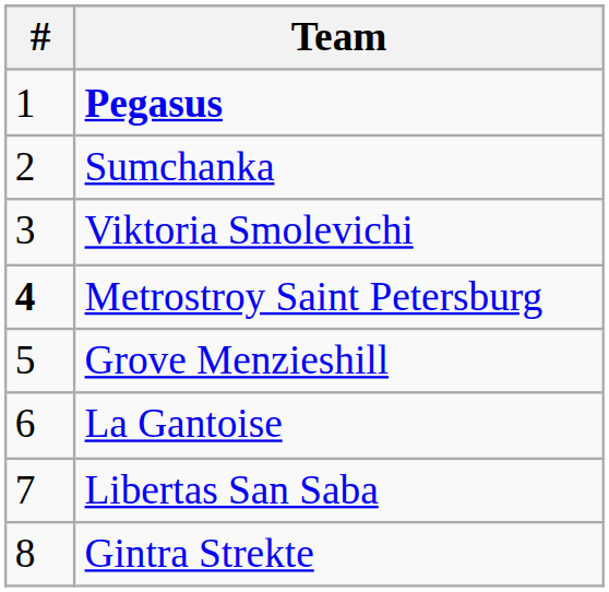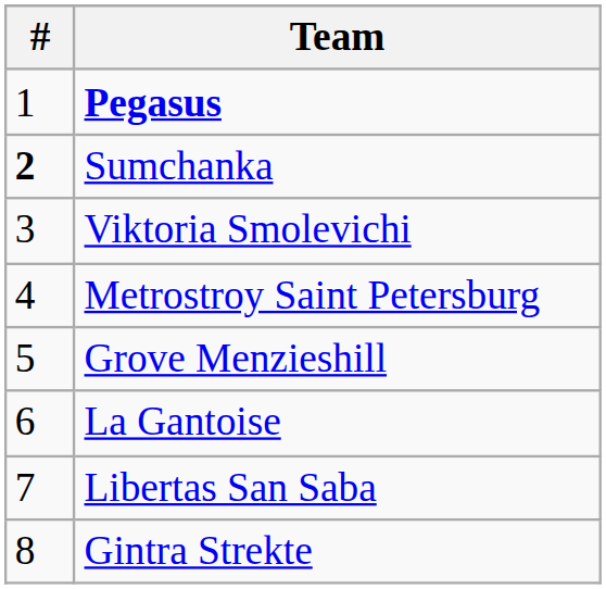Sumchanka | #: normal -> bold
Metrostroy Saint Petersburg | #: bold -> normal
